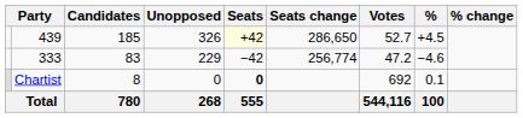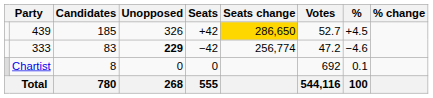439 | Seats: lightyellow background -> no background
439 | Seats change: no background -> gold background
333 | Unopposed: normal -> bold
Chartist | Seats: bold -> normal
